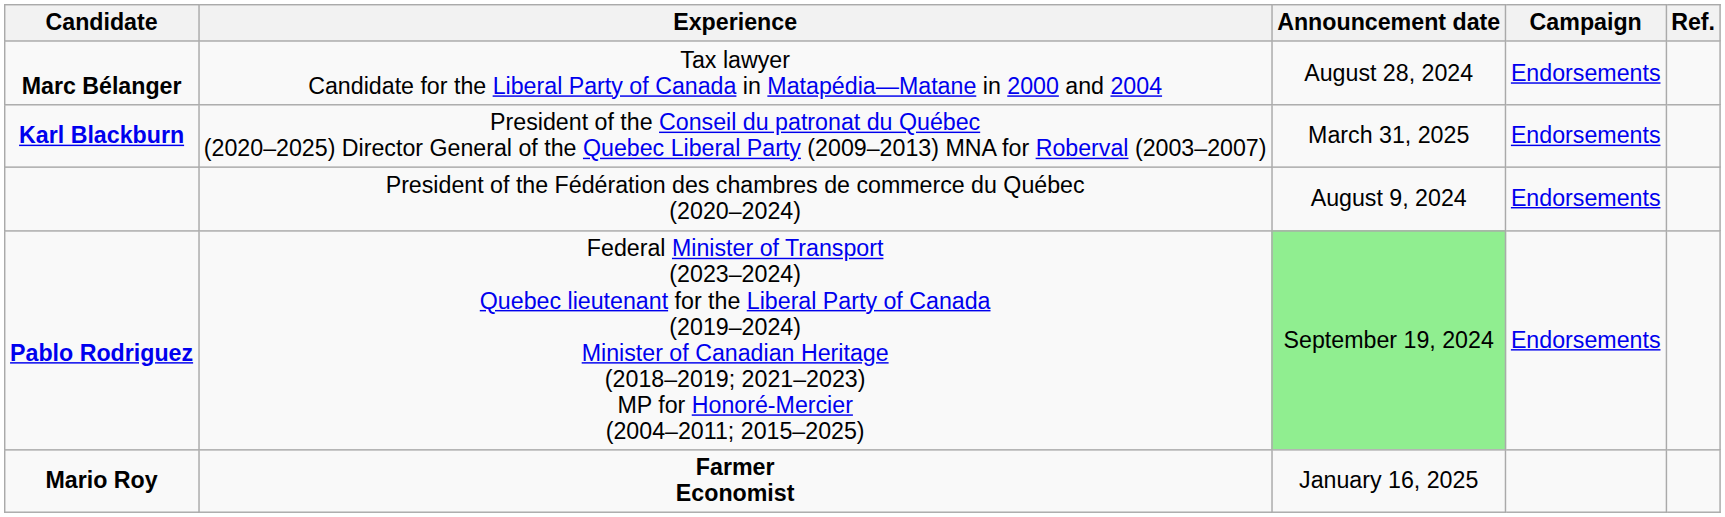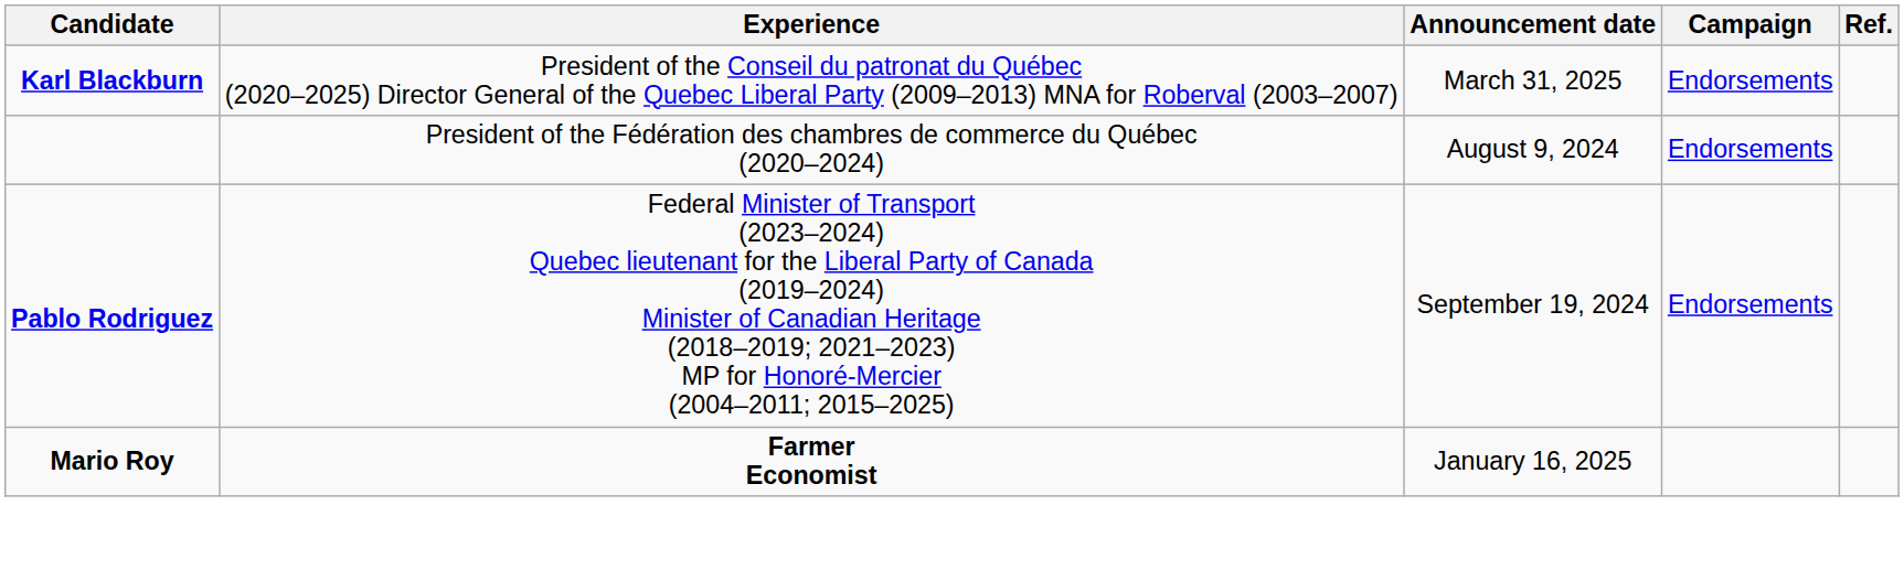- row: Marc Bélanger | Tax lawyer Candidate for the Liberal Party of Canada in Matapédia—Matane in 2000 and 2004 | August 28, 2024 | Endorsements
Pablo Rodriguez | Announcement date: lightgreen background -> no background
